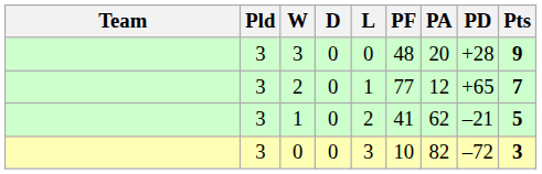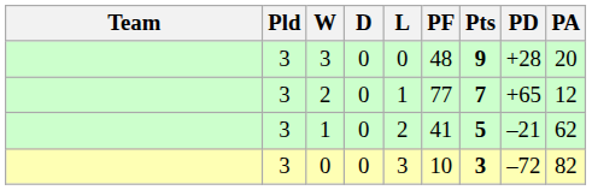columns swapped: PA <-> Pts
